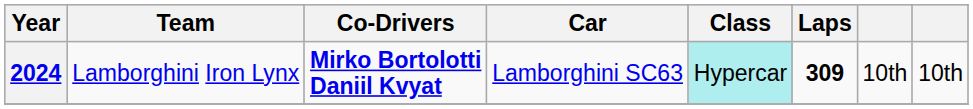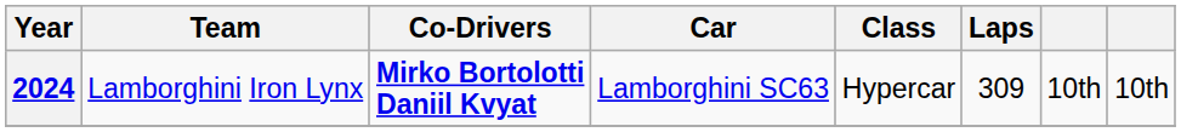2024 | Class: paleturquoise background -> no background
2024 | Laps: bold -> normal
